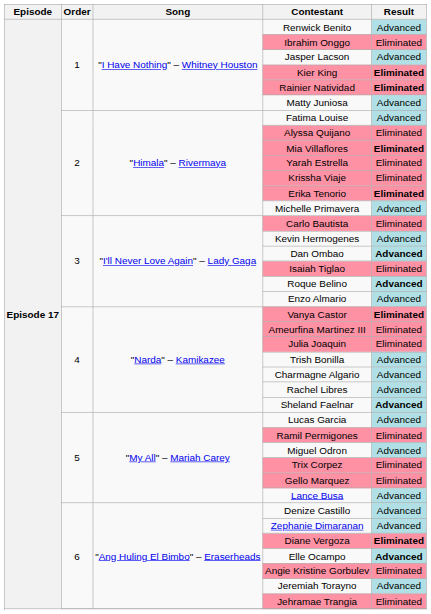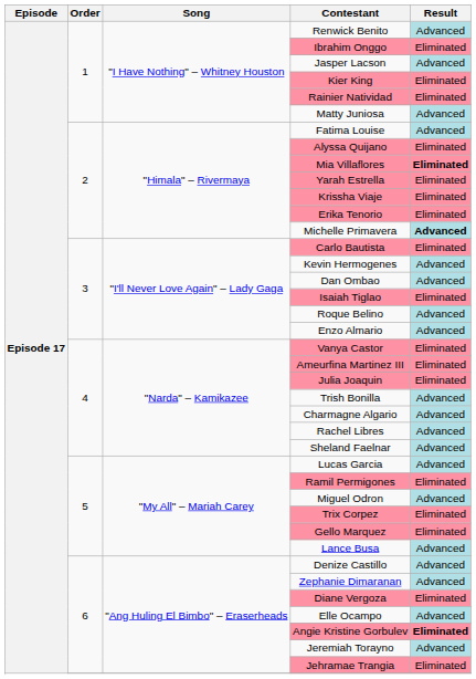Kier King | Result: bold -> normal
Rainier Natividad | Result: bold -> normal
Erika Tenorio | Result: bold -> normal
Michelle Primavera | Result: normal -> bold
Dan Ombao | Result: bold -> normal
Roque Belino | Result: bold -> normal
Vanya Castor | Result: bold -> normal
Sheland Faelnar | Result: bold -> normal
Diane Vergoza | Result: bold -> normal
Elle Ocampo | Result: bold -> normal
Angie Kristine Gorbulev | Result: normal -> bold
